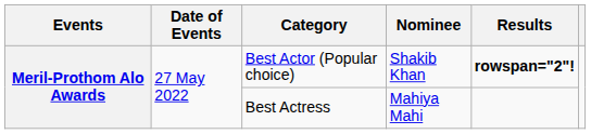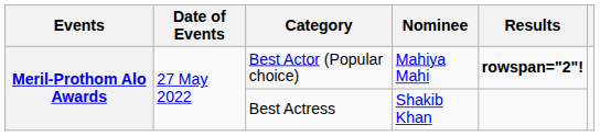Best Actor (Popular choice) | Nominee: Shakib Khan -> Mahiya Mahi
Best Actress | Nominee: Mahiya Mahi -> Shakib Khan
